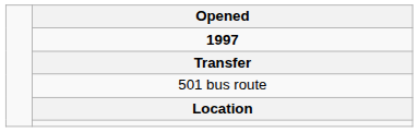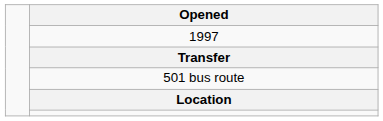1997 | Opened: bold -> normal
